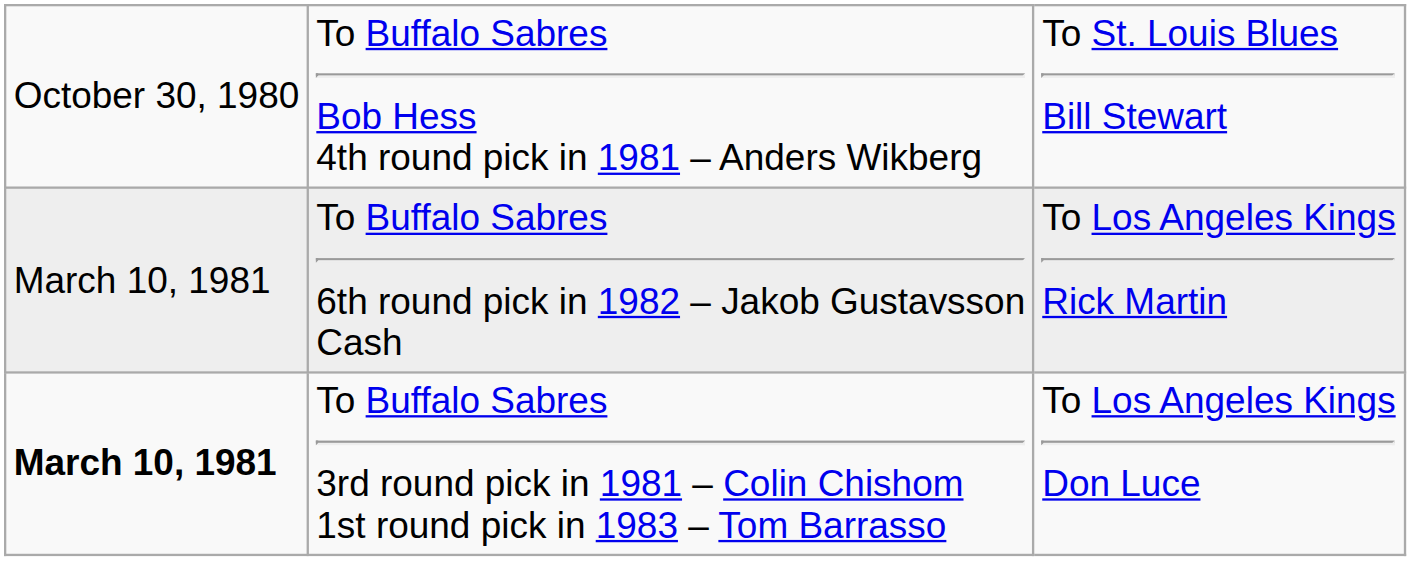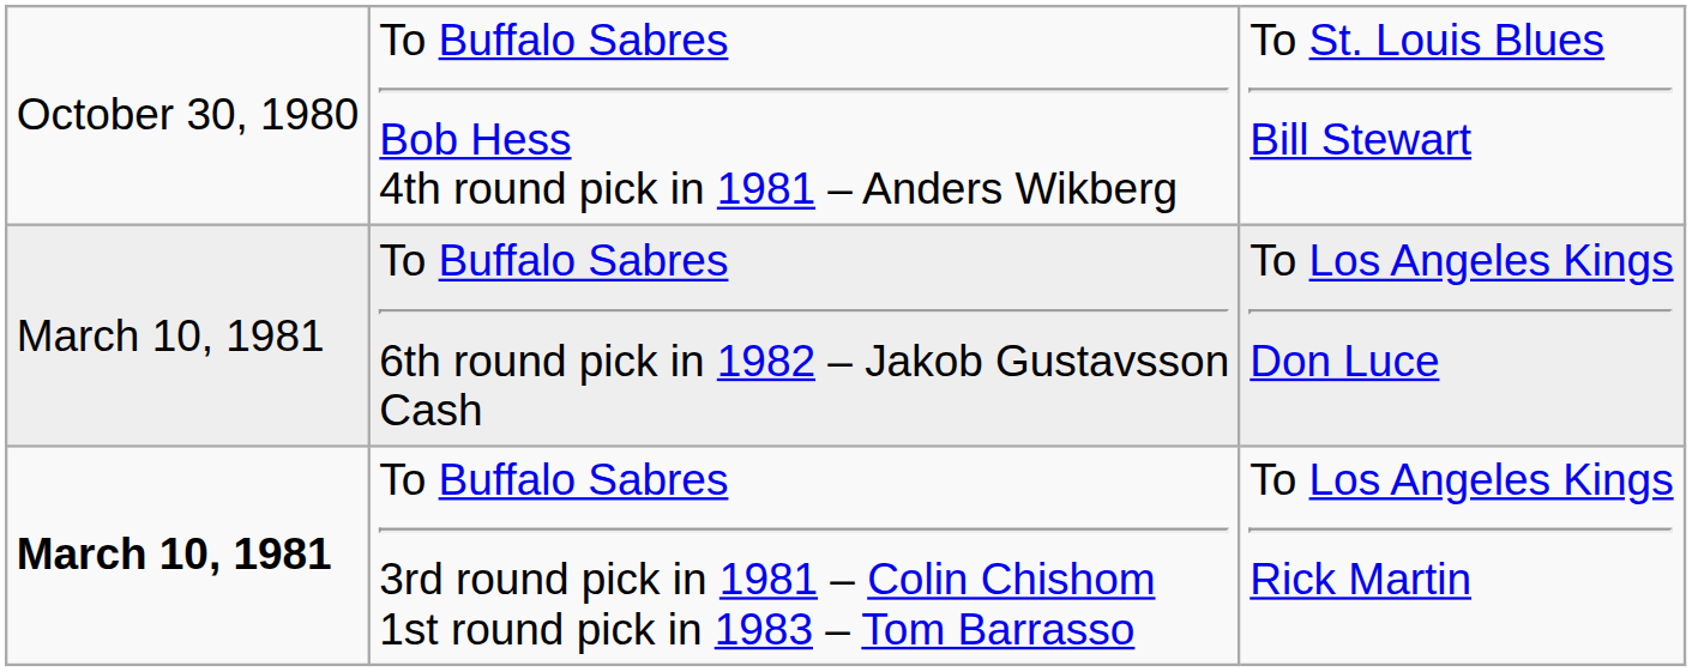row 2 | column 3: To Los Angeles Kings Rick Martin -> To Los Angeles Kings Don Luce
row 3 | column 3: To Los Angeles Kings Don Luce -> To Los Angeles Kings Rick Martin
